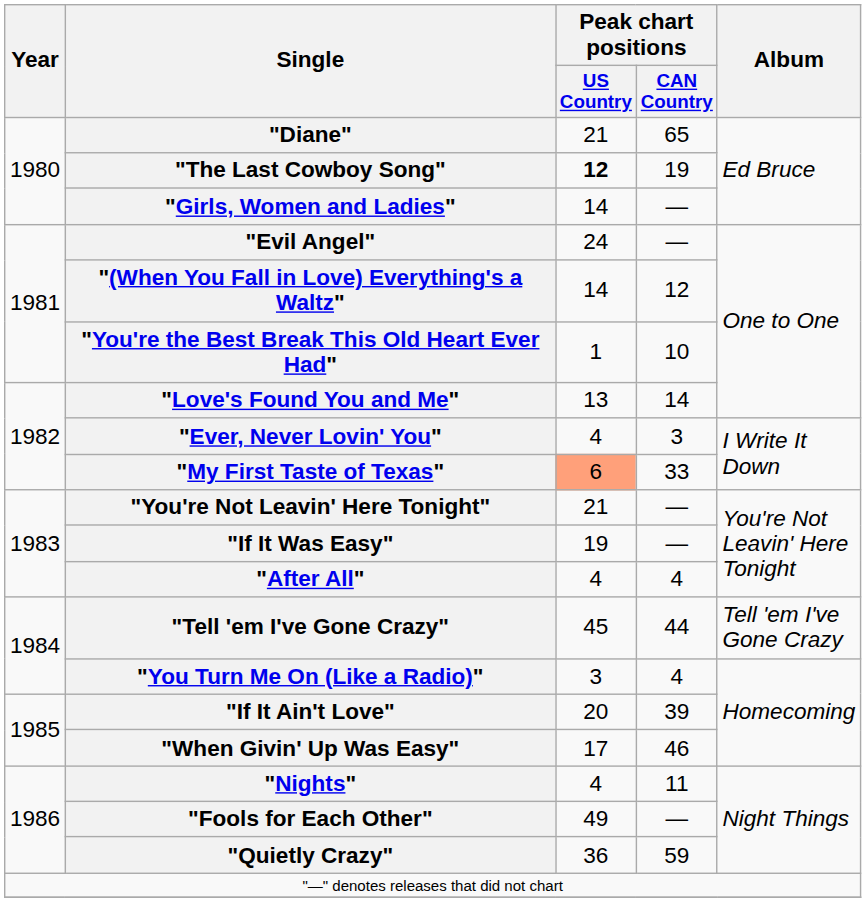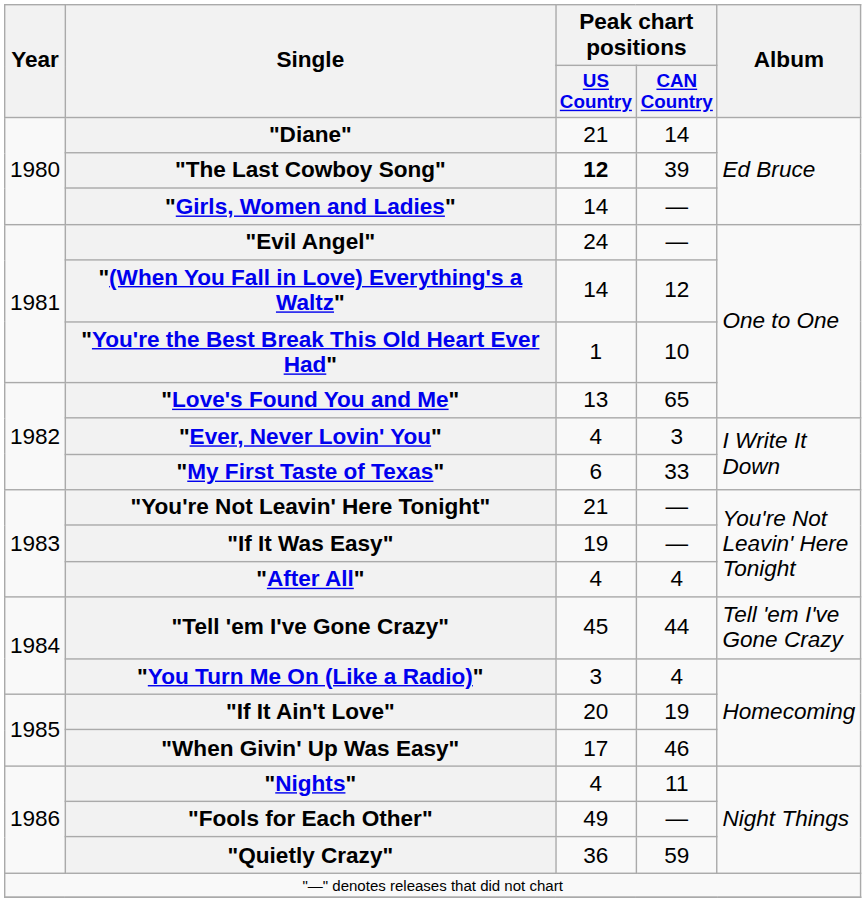"Diane" | Peak chart positions / CAN Country: 65 -> 14
"The Last Cowboy Song" | Peak chart positions / CAN Country: 19 -> 39
"Love's Found You and Me" | Peak chart positions / CAN Country: 14 -> 65
"My First Taste of Texas" | Peak chart positions / US Country: lightsalmon background -> no background
"If It Ain't Love" | Peak chart positions / CAN Country: 39 -> 19
